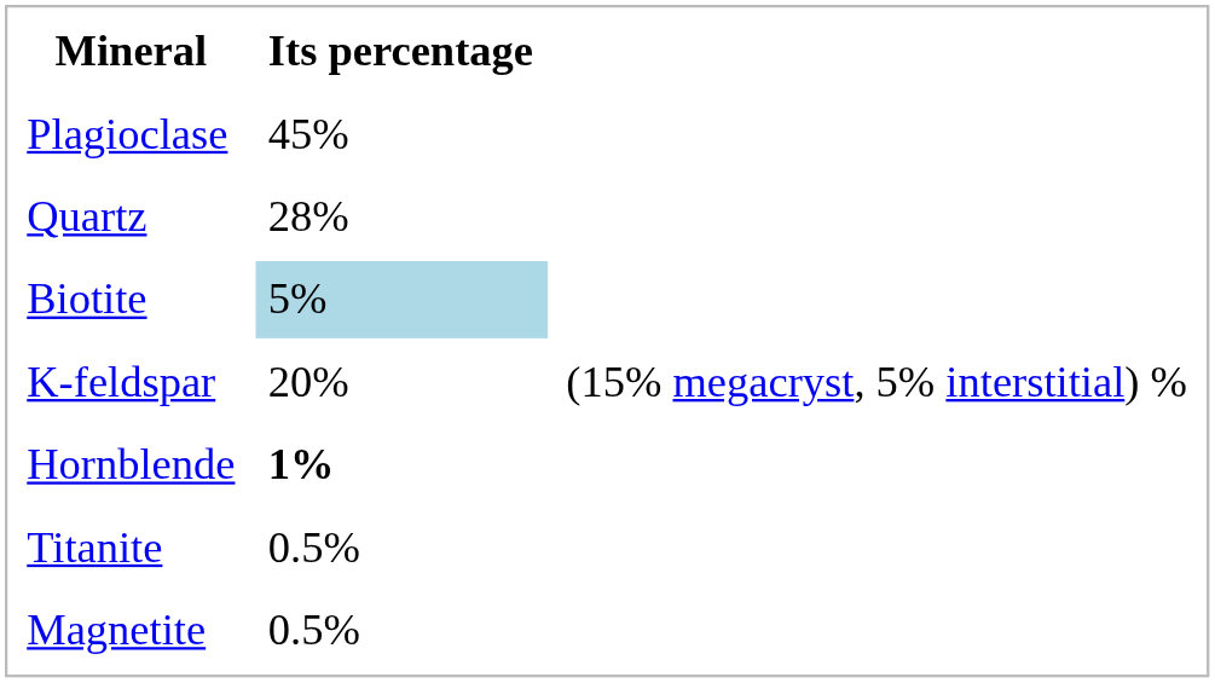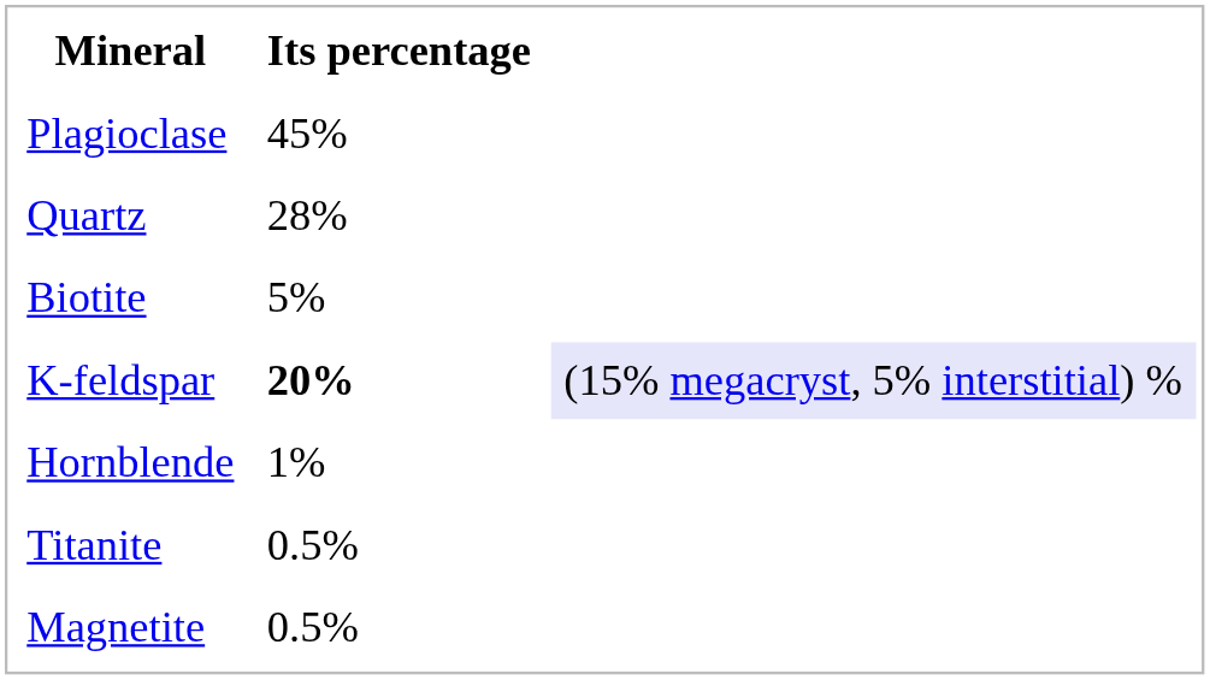Biotite | Its percentage: lightblue background -> no background
K-feldspar | Its percentage: normal -> bold
K-feldspar | column 3: no background -> lavender background
Hornblende | Its percentage: bold -> normal
